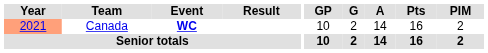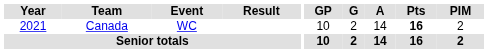Canada | Year: lightsalmon background -> no background
Canada | Event: bold -> normal
Canada | Pts: normal -> bold
